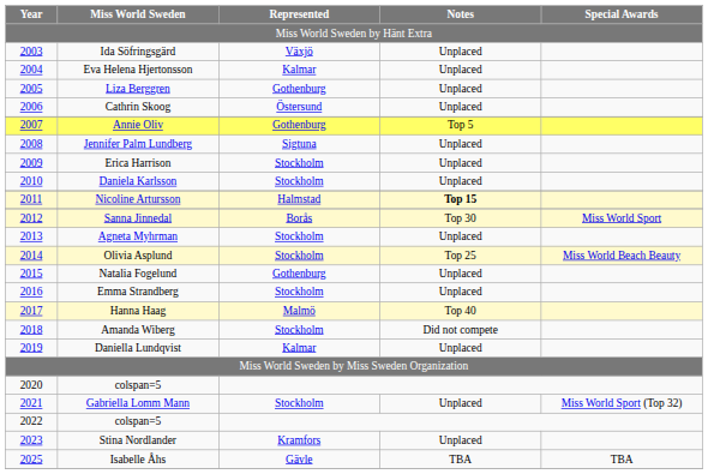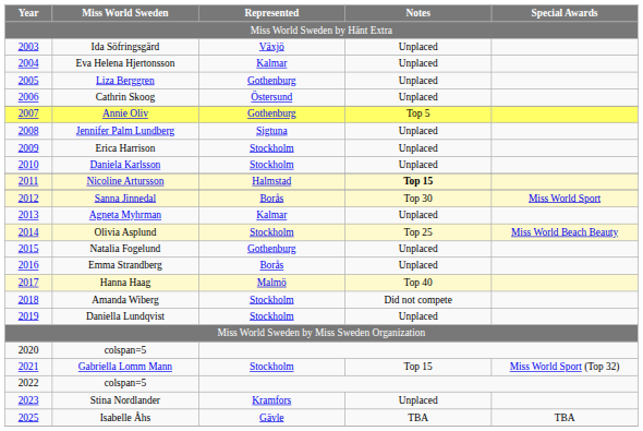Agneta Myhrman | Represented: Stockholm -> Kalmar
Emma Strandberg | Represented: Stockholm -> Borås
Daniella Lundqvist | Represented: Kalmar -> Stockholm
Gabriella Lomm Mann | Notes: Unplaced -> Top 15
